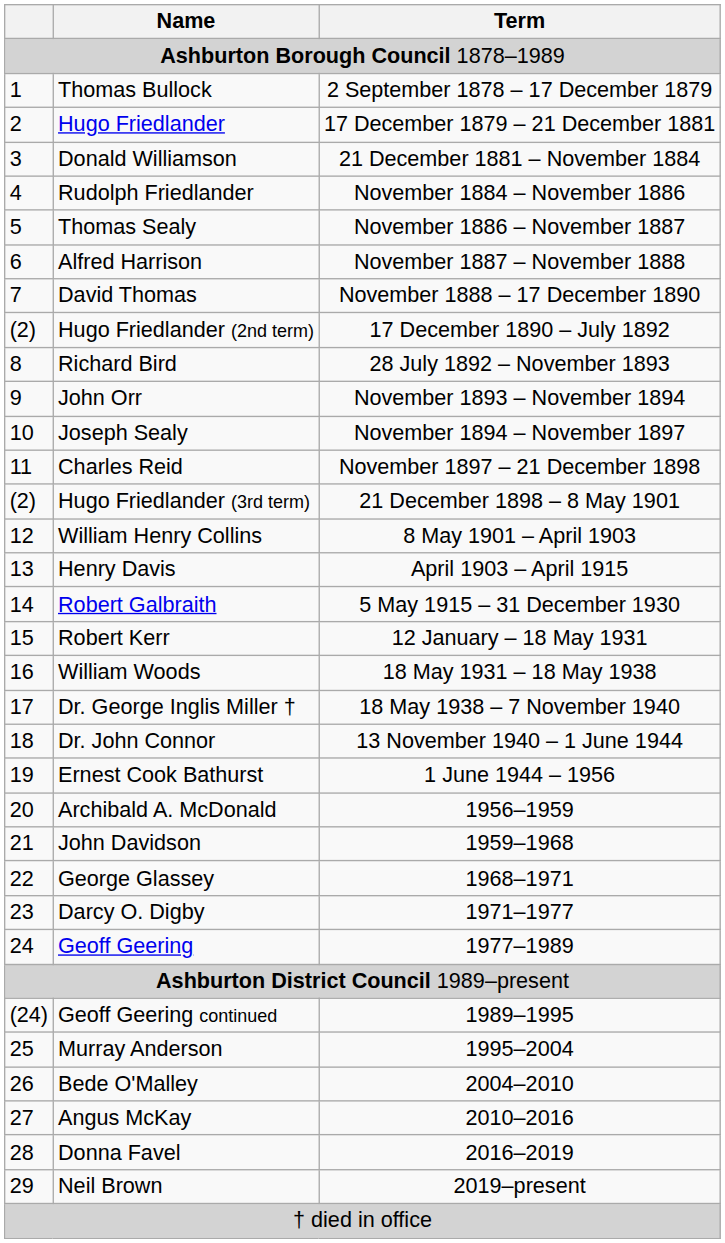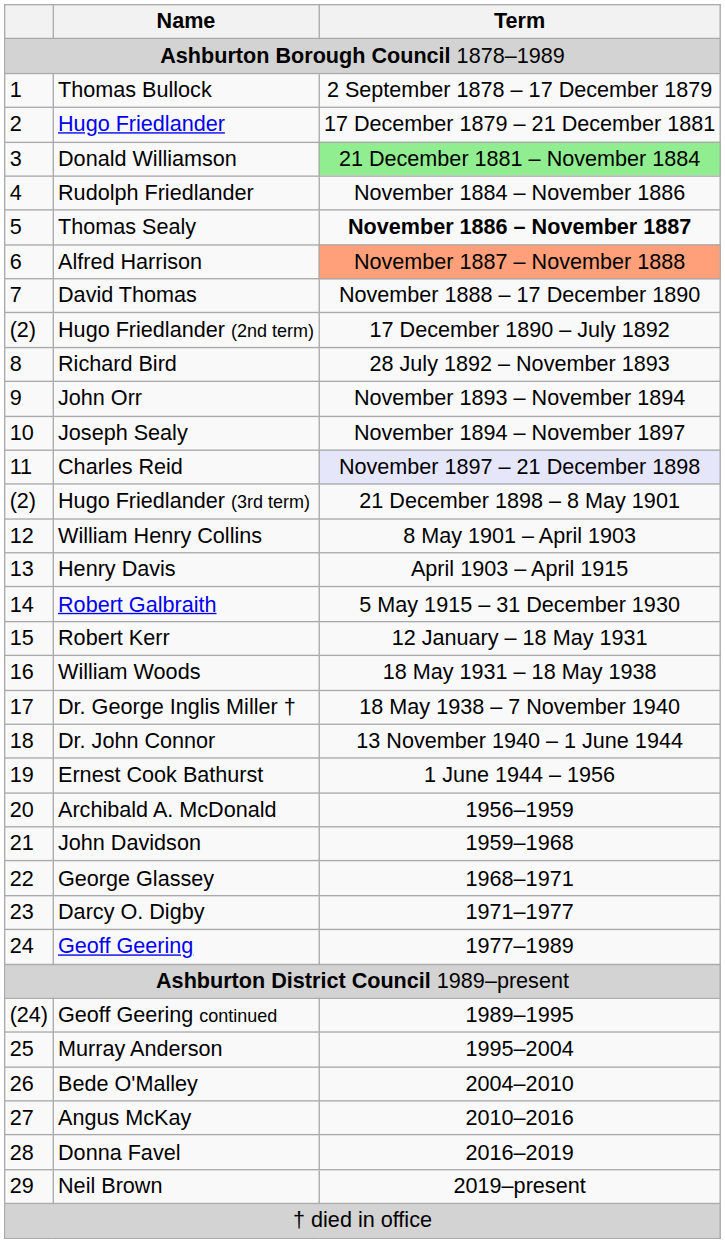Donald Williamson | Term: no background -> lightgreen background
Thomas Sealy | Term: normal -> bold
Alfred Harrison | Term: no background -> lightsalmon background
Charles Reid | Term: no background -> lavender background
